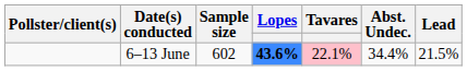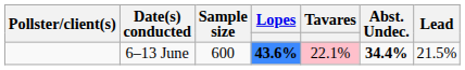6–13 June | Sample size: 602 -> 600
6–13 June | Abst. Undec.: normal -> bold
